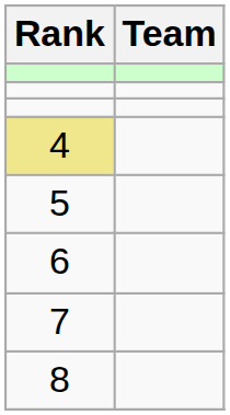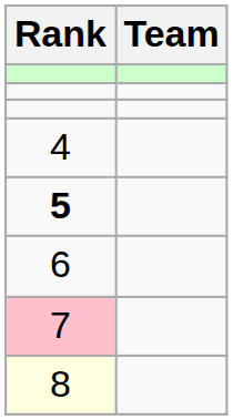row 5 | Rank: khaki background -> no background
row 6 | Rank: normal -> bold
row 8 | Rank: no background -> pink background
row 9 | Rank: no background -> lightyellow background
